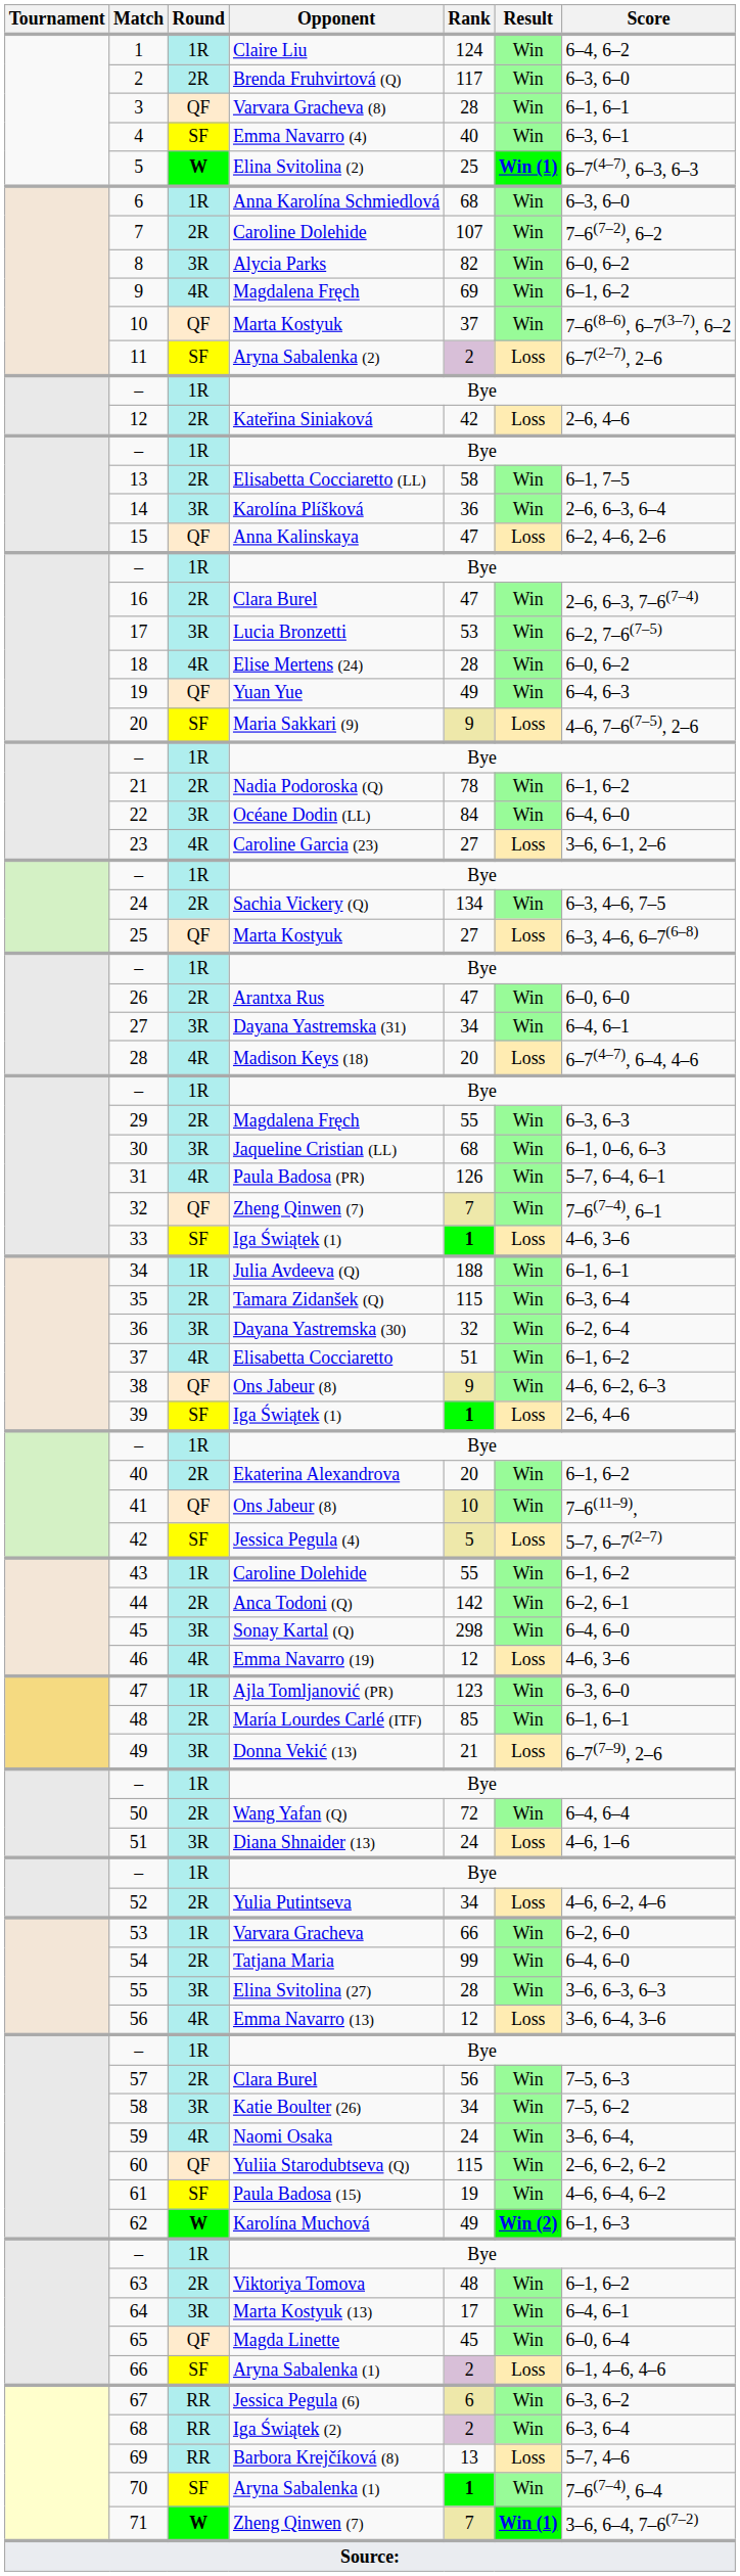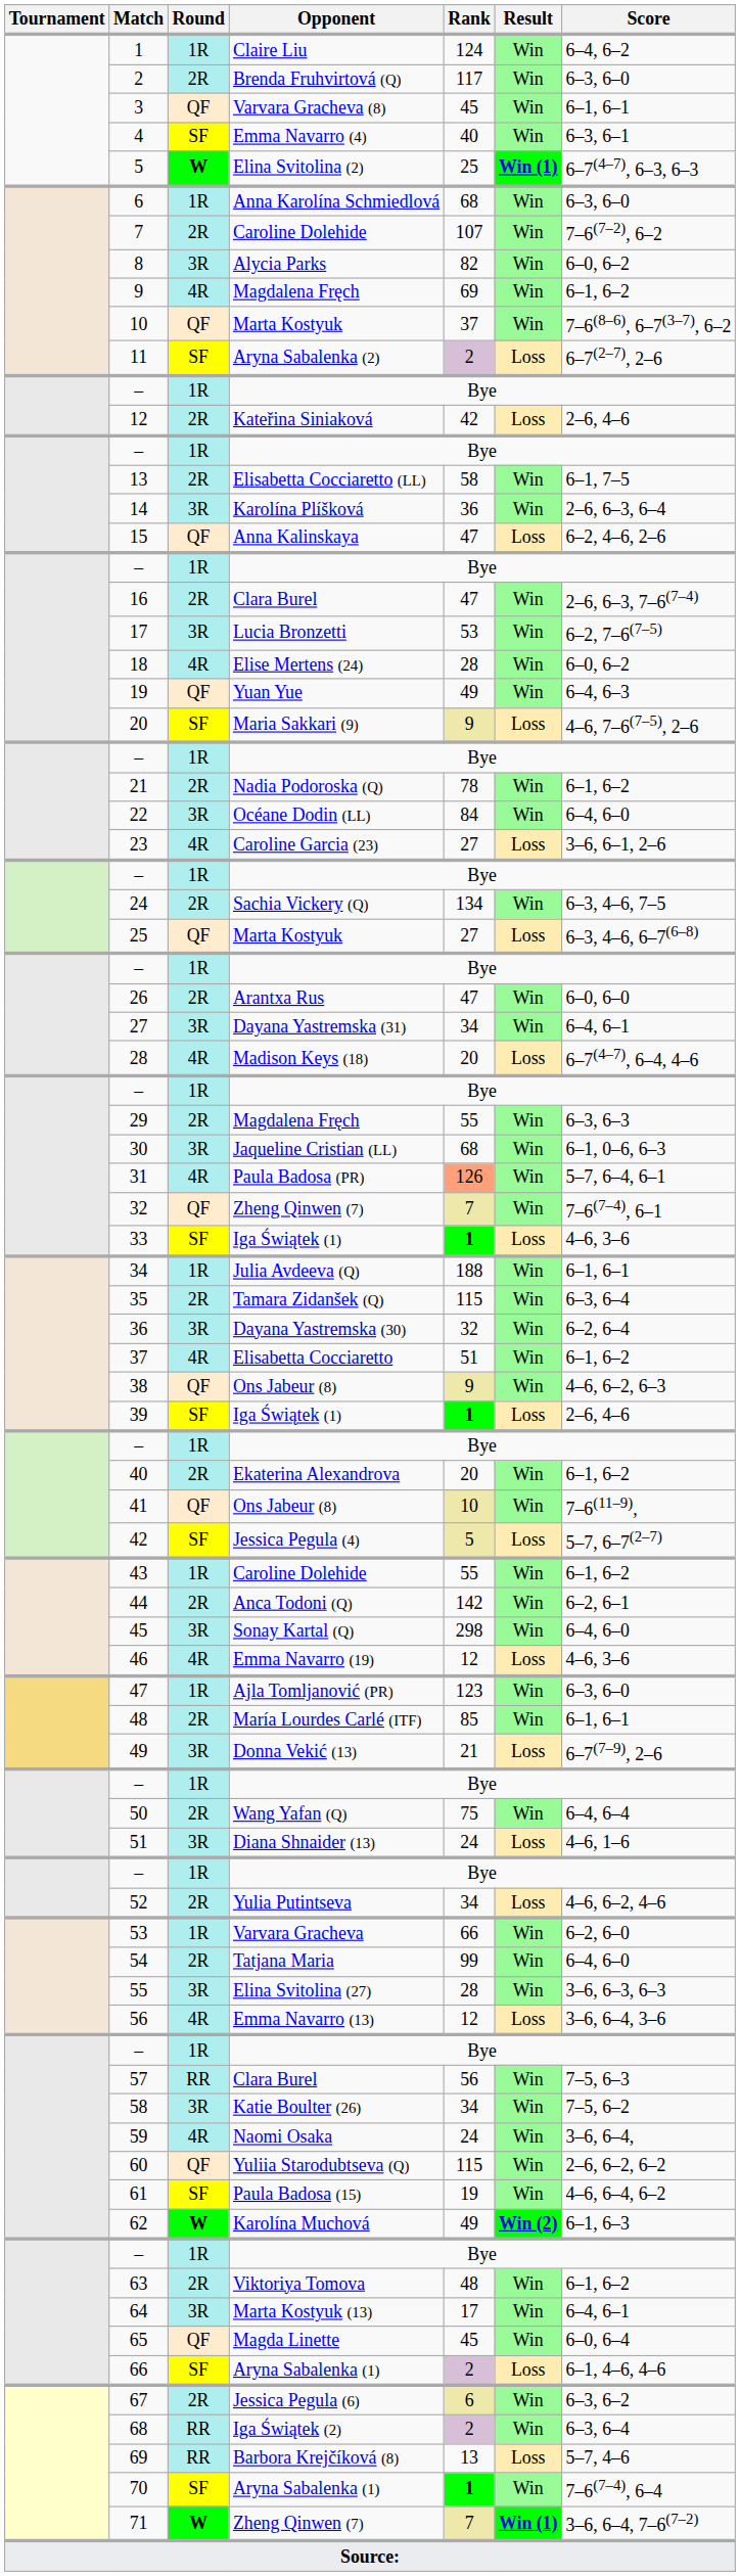3 | Rank: 28 -> 45
31 | Rank: no background -> lightsalmon background
50 | Rank: 72 -> 75
57 | Round: 2R -> RR
67 | Round: RR -> 2R
